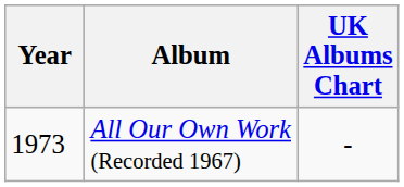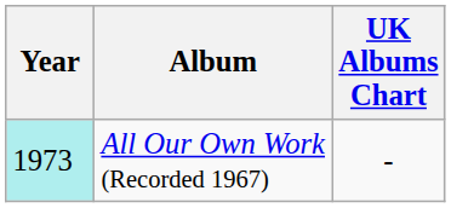row 2 | Year: no background -> paleturquoise background
